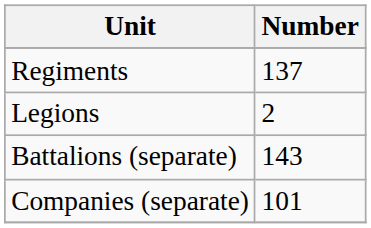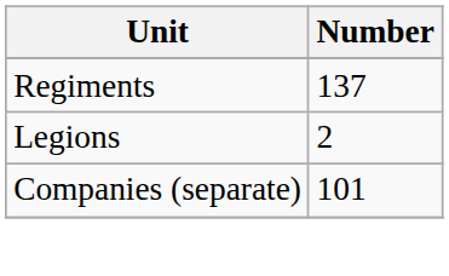- row: Battalions (separate) | 143
